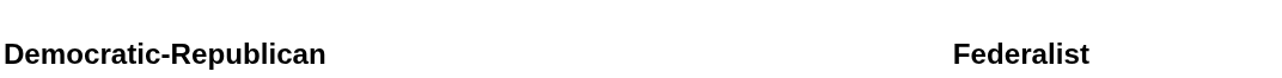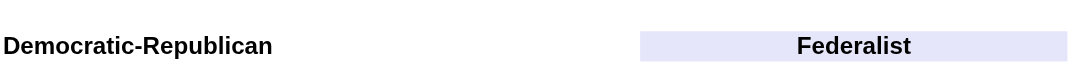Democratic-Republican | 26: no background -> lavender background
